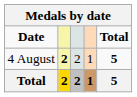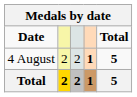4 August | column 2: bold -> normal
4 August | column 4: normal -> bold
